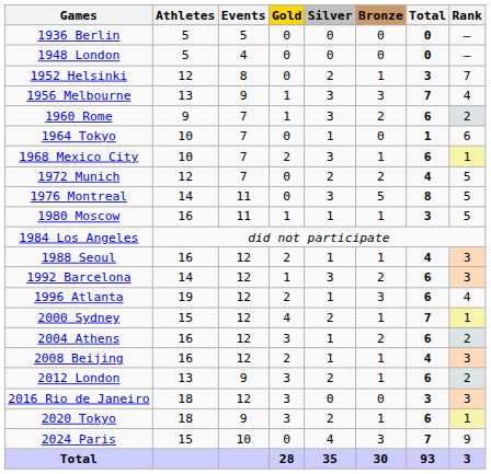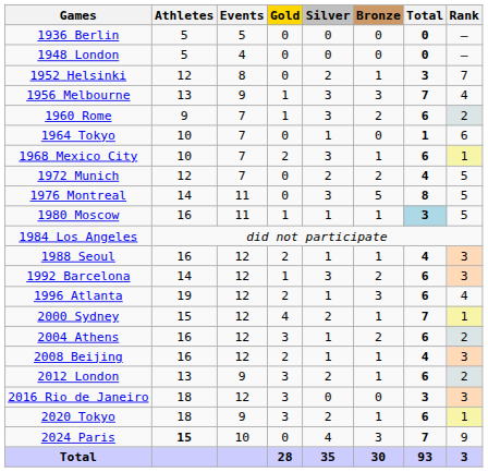1980 Moscow | Total: no background -> lightblue background
2024 Paris | Athletes: normal -> bold
